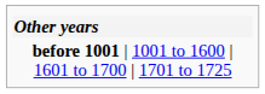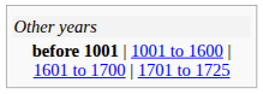row 1 | column 1: bold -> normal
